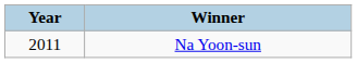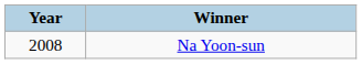Na Yoon-sun | Year: 2011 -> 2008
